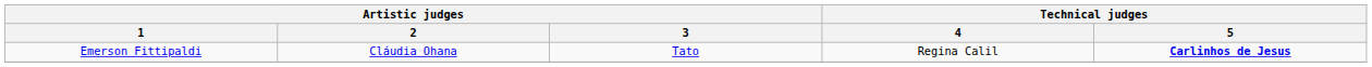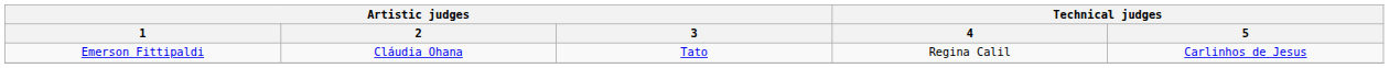Emerson Fittipaldi | Technical judges / 5: bold -> normal
